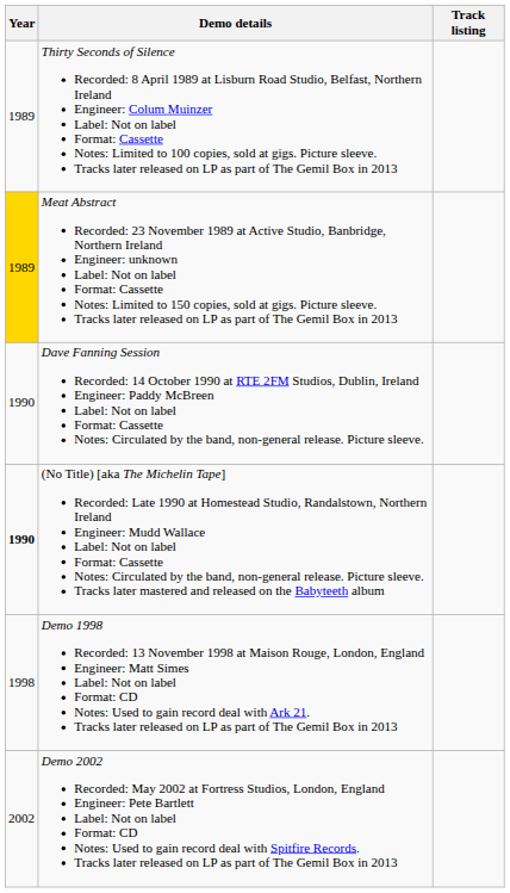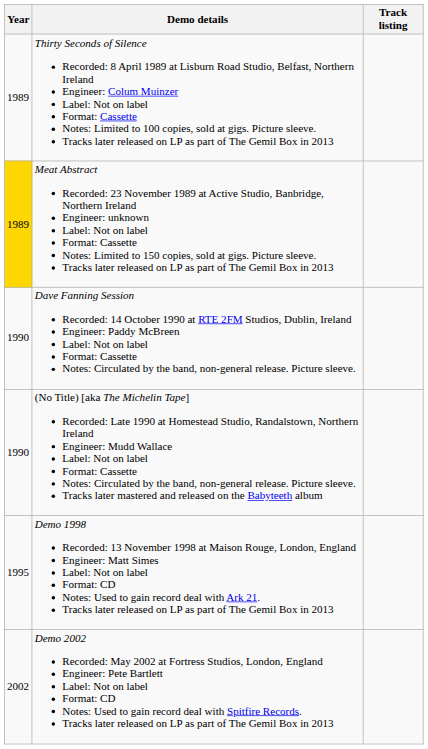row 5 | Year: bold -> normal
row 6 | Year: 1998 -> 1995
